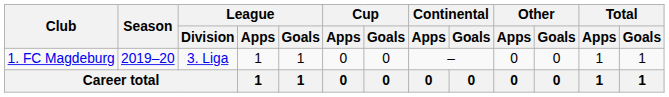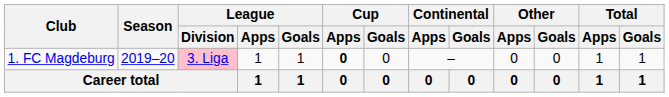1. FC Magdeburg | League / Division: no background -> pink background
1. FC Magdeburg | Cup / Apps: normal -> bold
